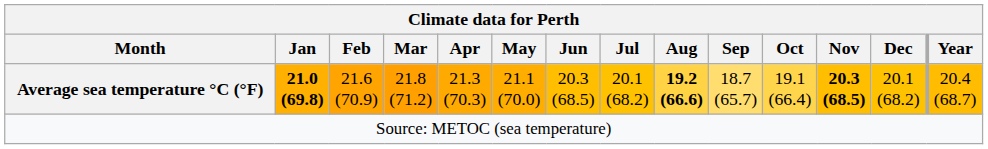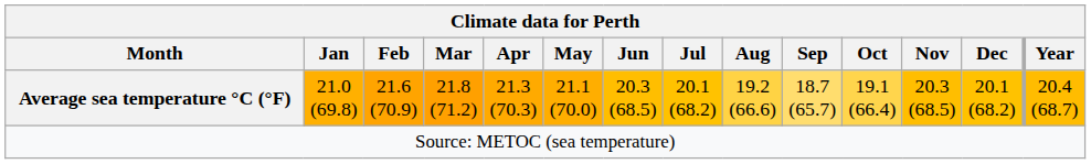row 3 | Jan: bold -> normal
row 3 | Aug: bold -> normal
row 3 | Nov: bold -> normal
